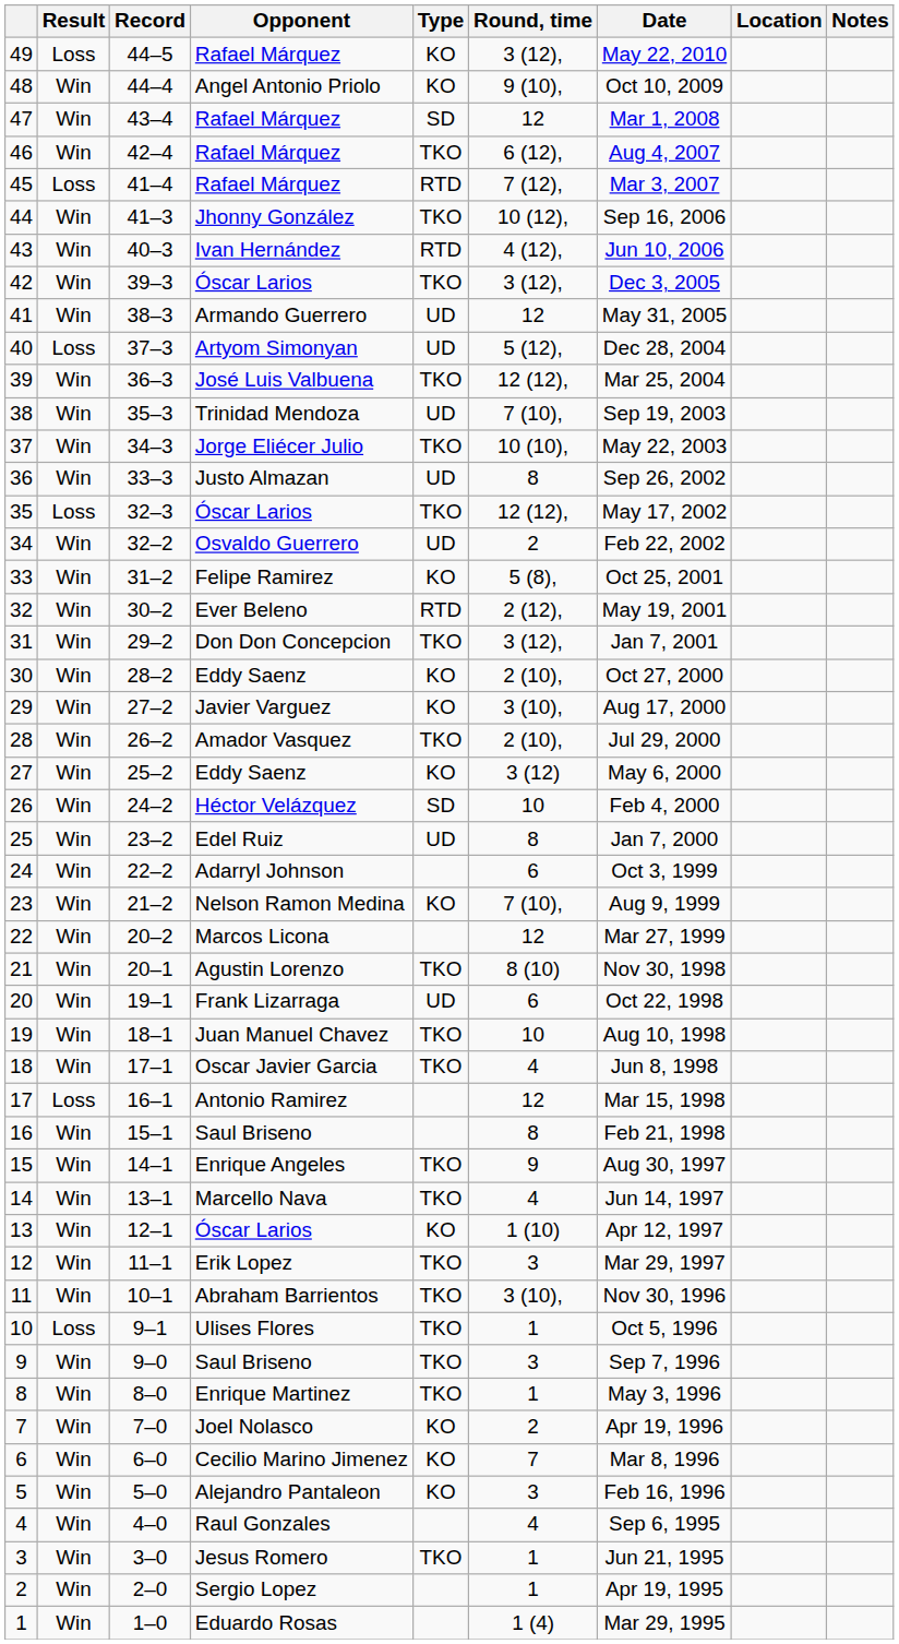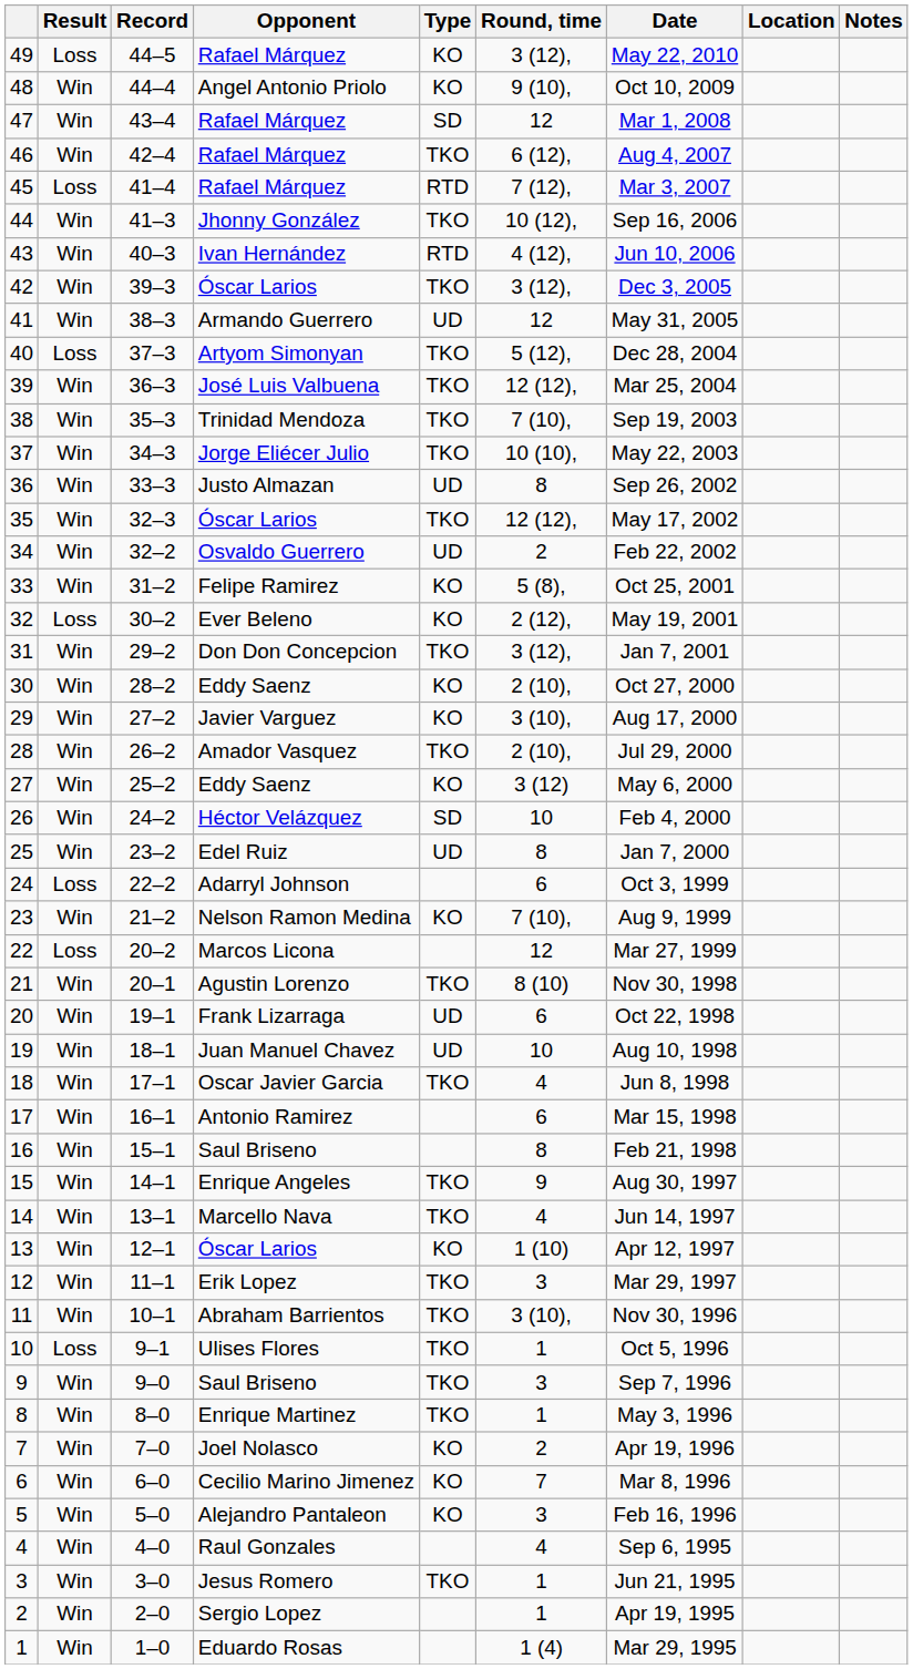40 | Type: UD -> TKO
38 | Type: UD -> TKO
35 | Result: Loss -> Win
32 | Result: Win -> Loss
32 | Type: RTD -> KO
24 | Result: Win -> Loss
22 | Result: Win -> Loss
19 | Type: TKO -> UD
17 | Result: Loss -> Win
17 | Round, time: 12 -> 6
